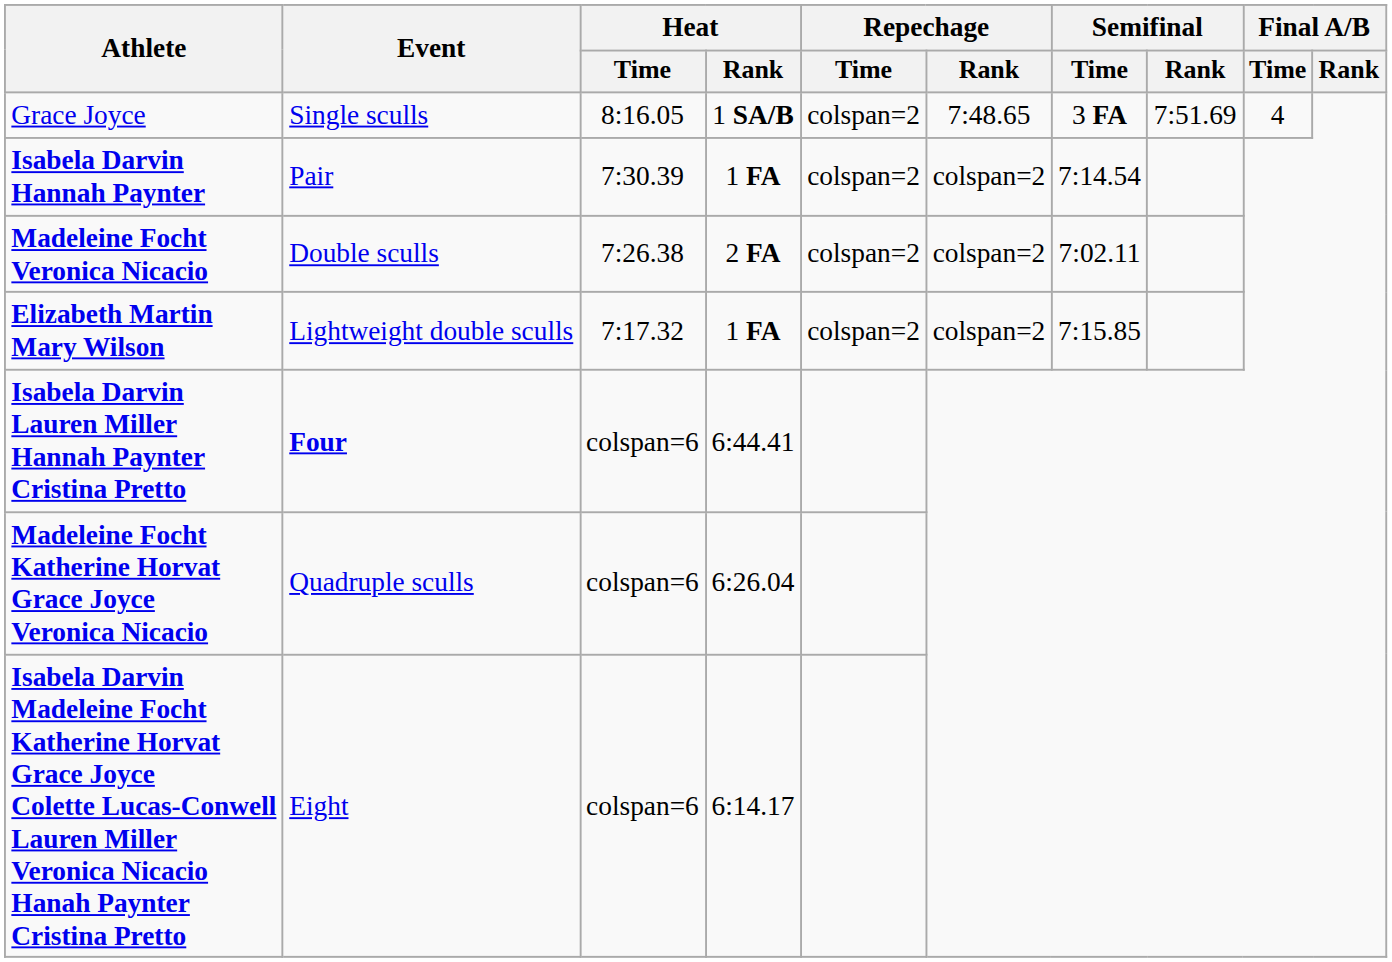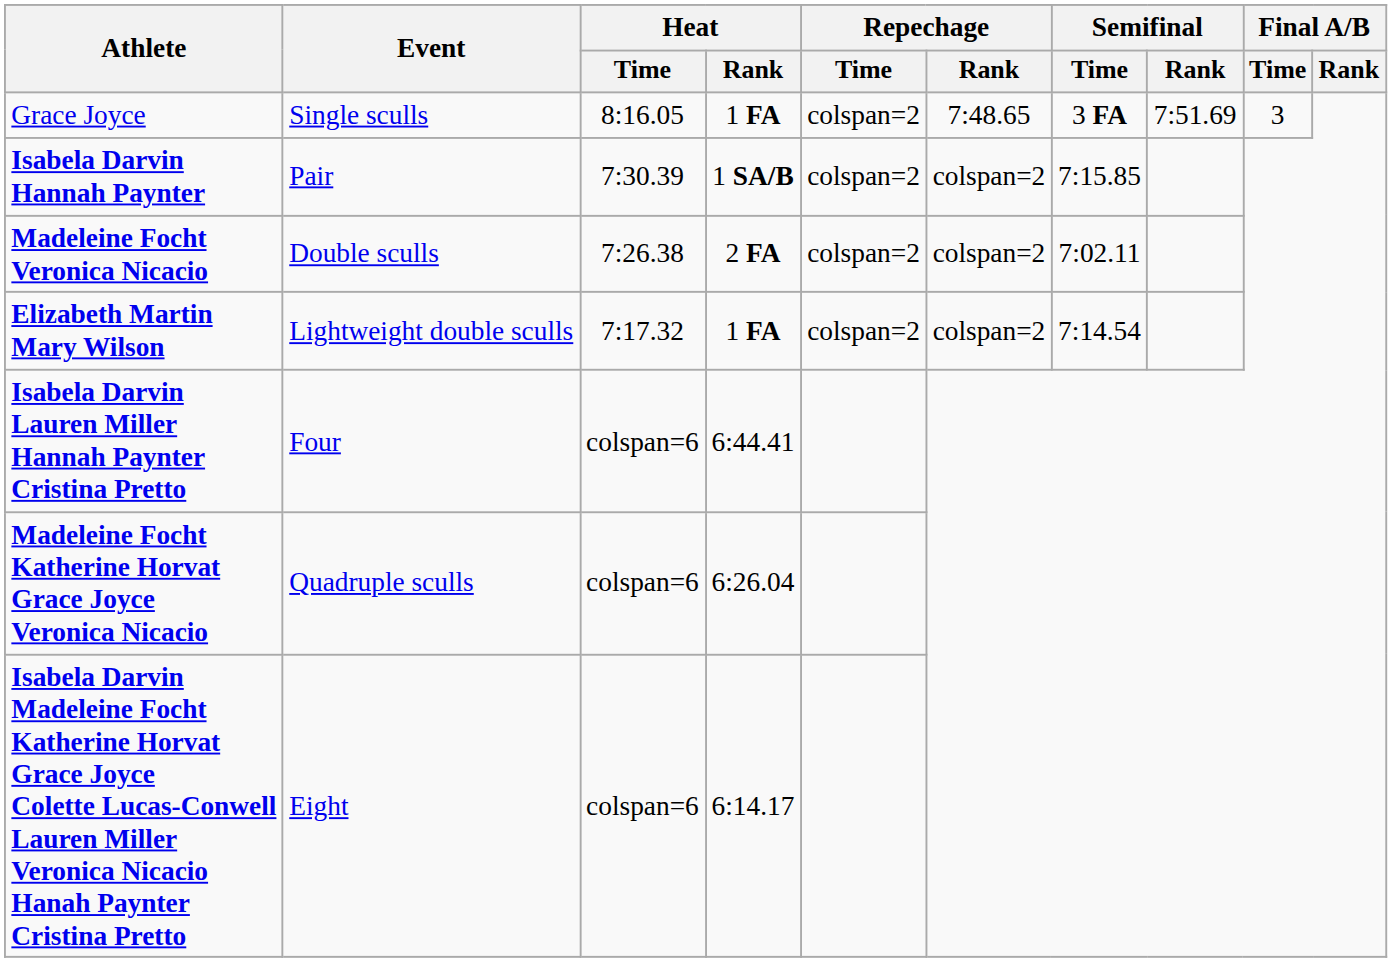Grace Joyce | Heat / Rank: 1 SA/B -> 1 FA
Grace Joyce | Final A/B / Time: 4 -> 3
Isabela Darvin Hannah Paynter | Heat / Rank: 1 FA -> 1 SA/B
Isabela Darvin Hannah Paynter | Semifinal / Time: 7:14.54 -> 7:15.85
Elizabeth Martin Mary Wilson | Semifinal / Time: 7:15.85 -> 7:14.54
Isabela Darvin Lauren Miller Hannah Paynter Cristina Pretto | Event: bold -> normal
